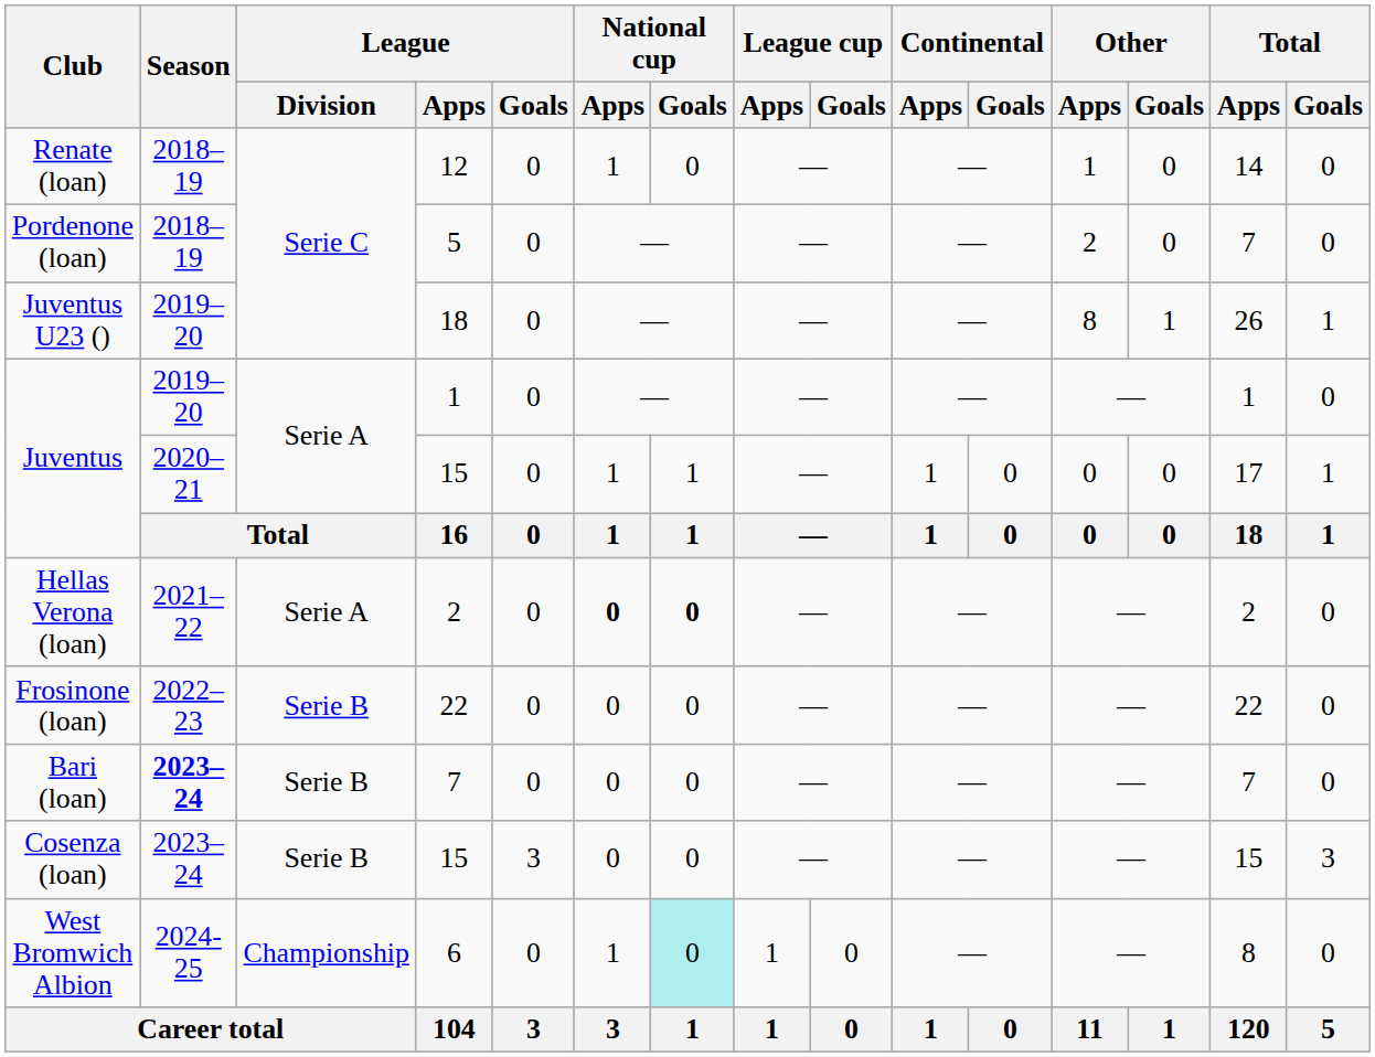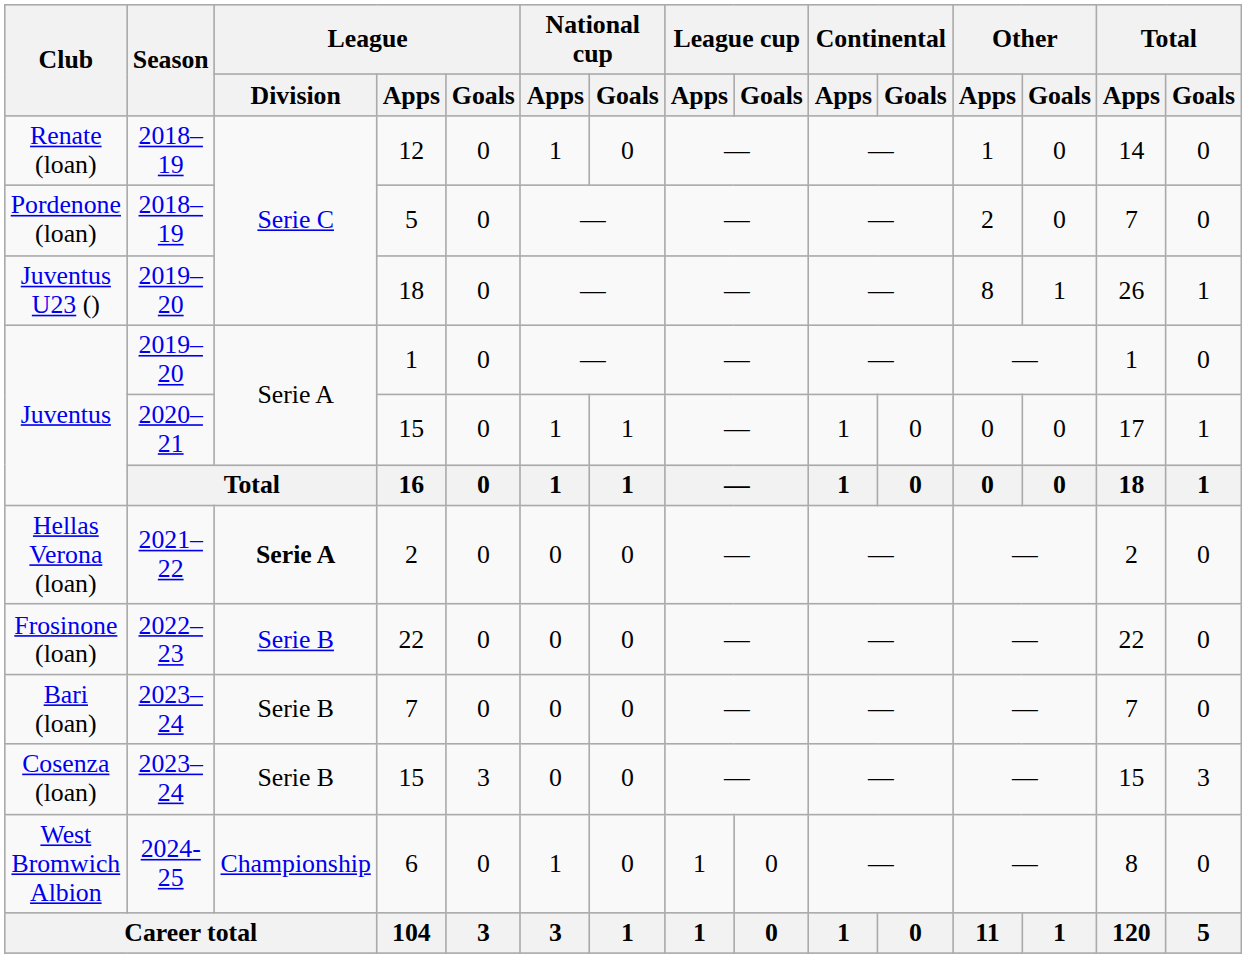Hellas Verona (loan) | League / Division: normal -> bold
Hellas Verona (loan) | National cup / Apps: bold -> normal
Hellas Verona (loan) | National cup / Goals: bold -> normal
Bari (loan) | Season: bold -> normal
West Bromwich Albion | National cup / Goals: paleturquoise background -> no background
